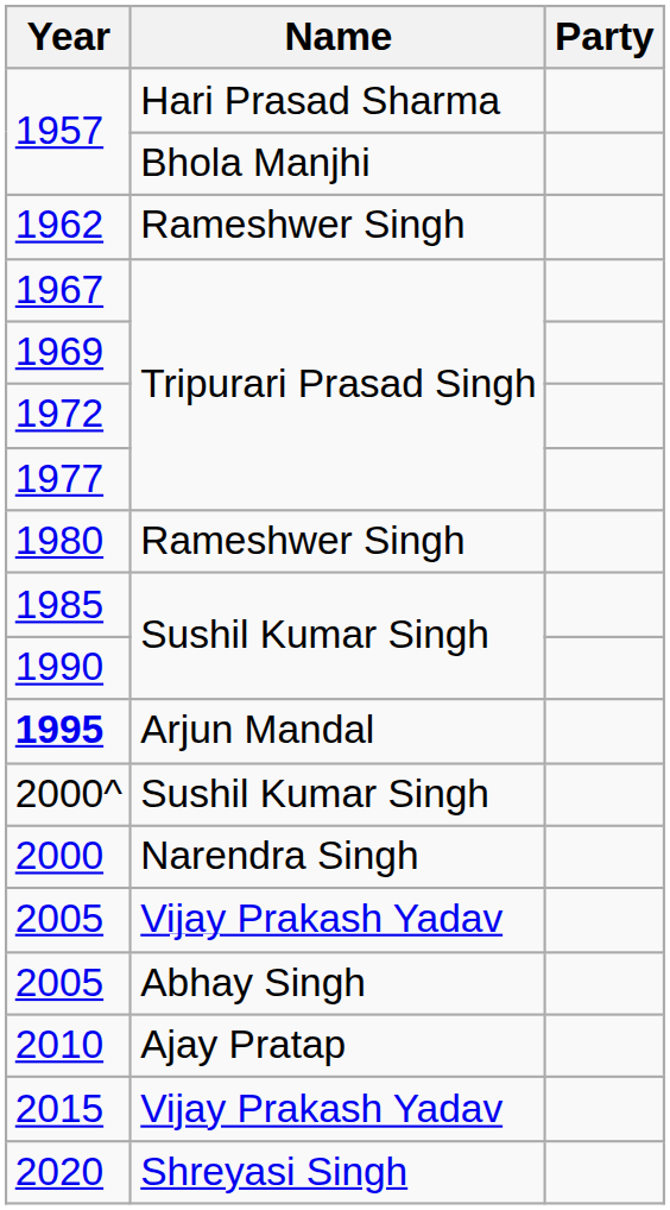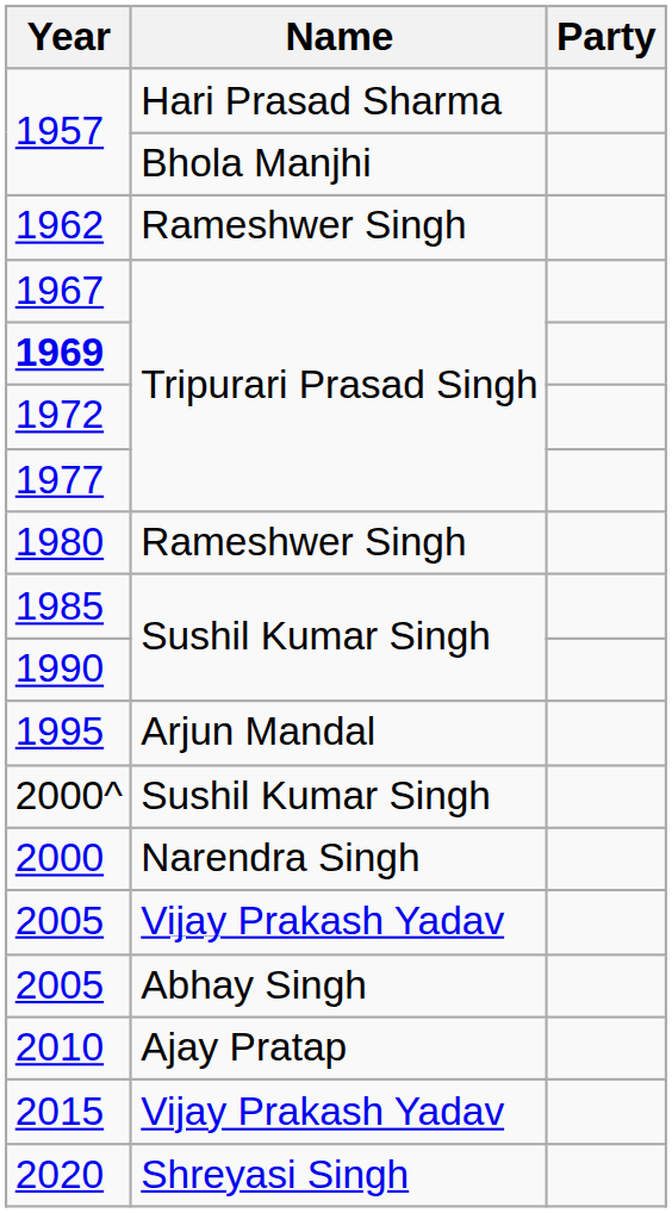1969 | Year: normal -> bold
1995 | Year: bold -> normal
